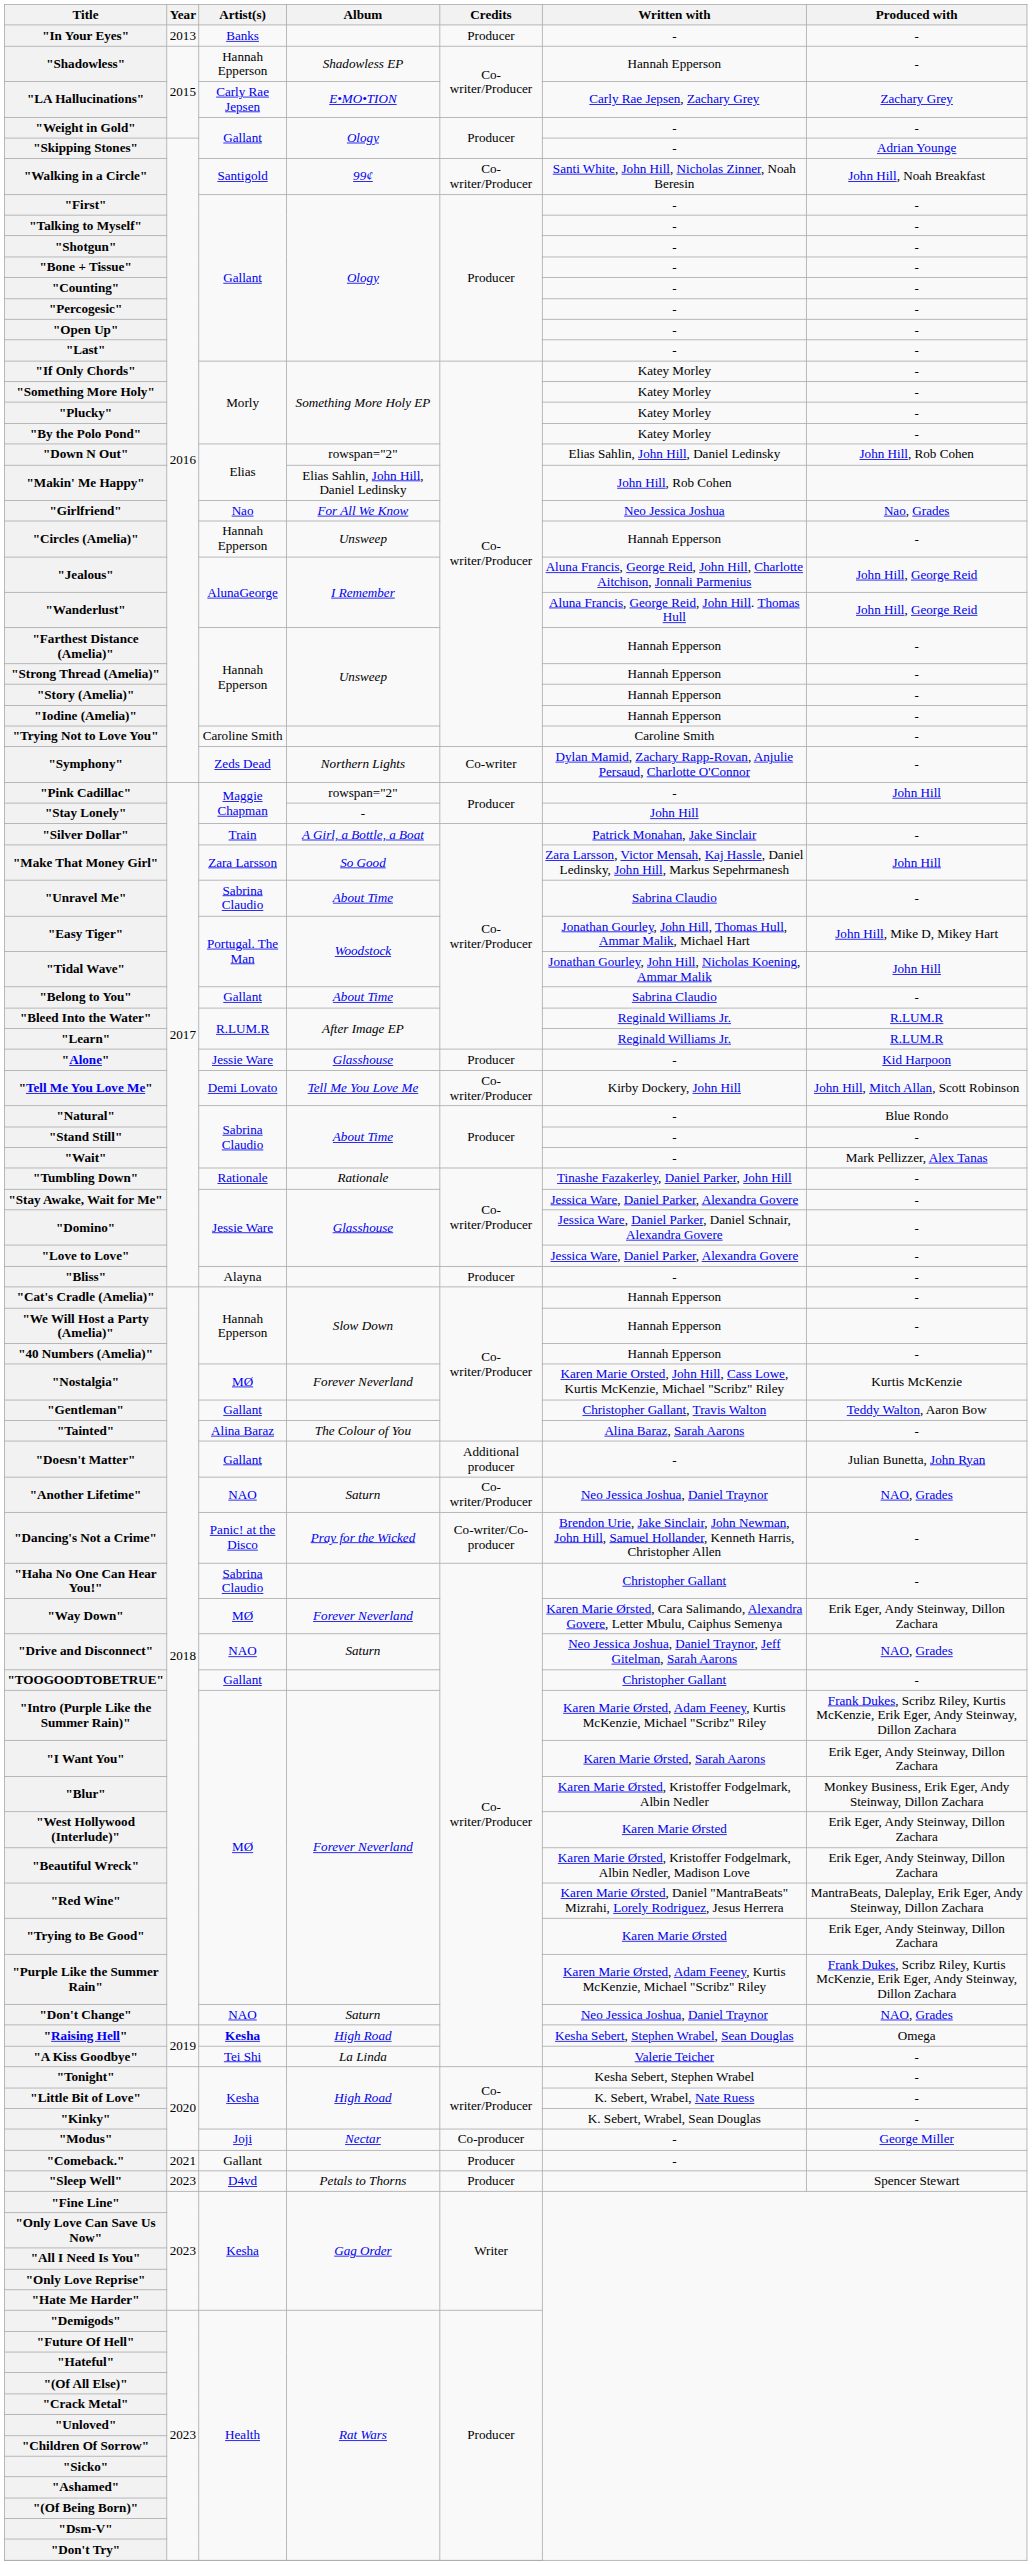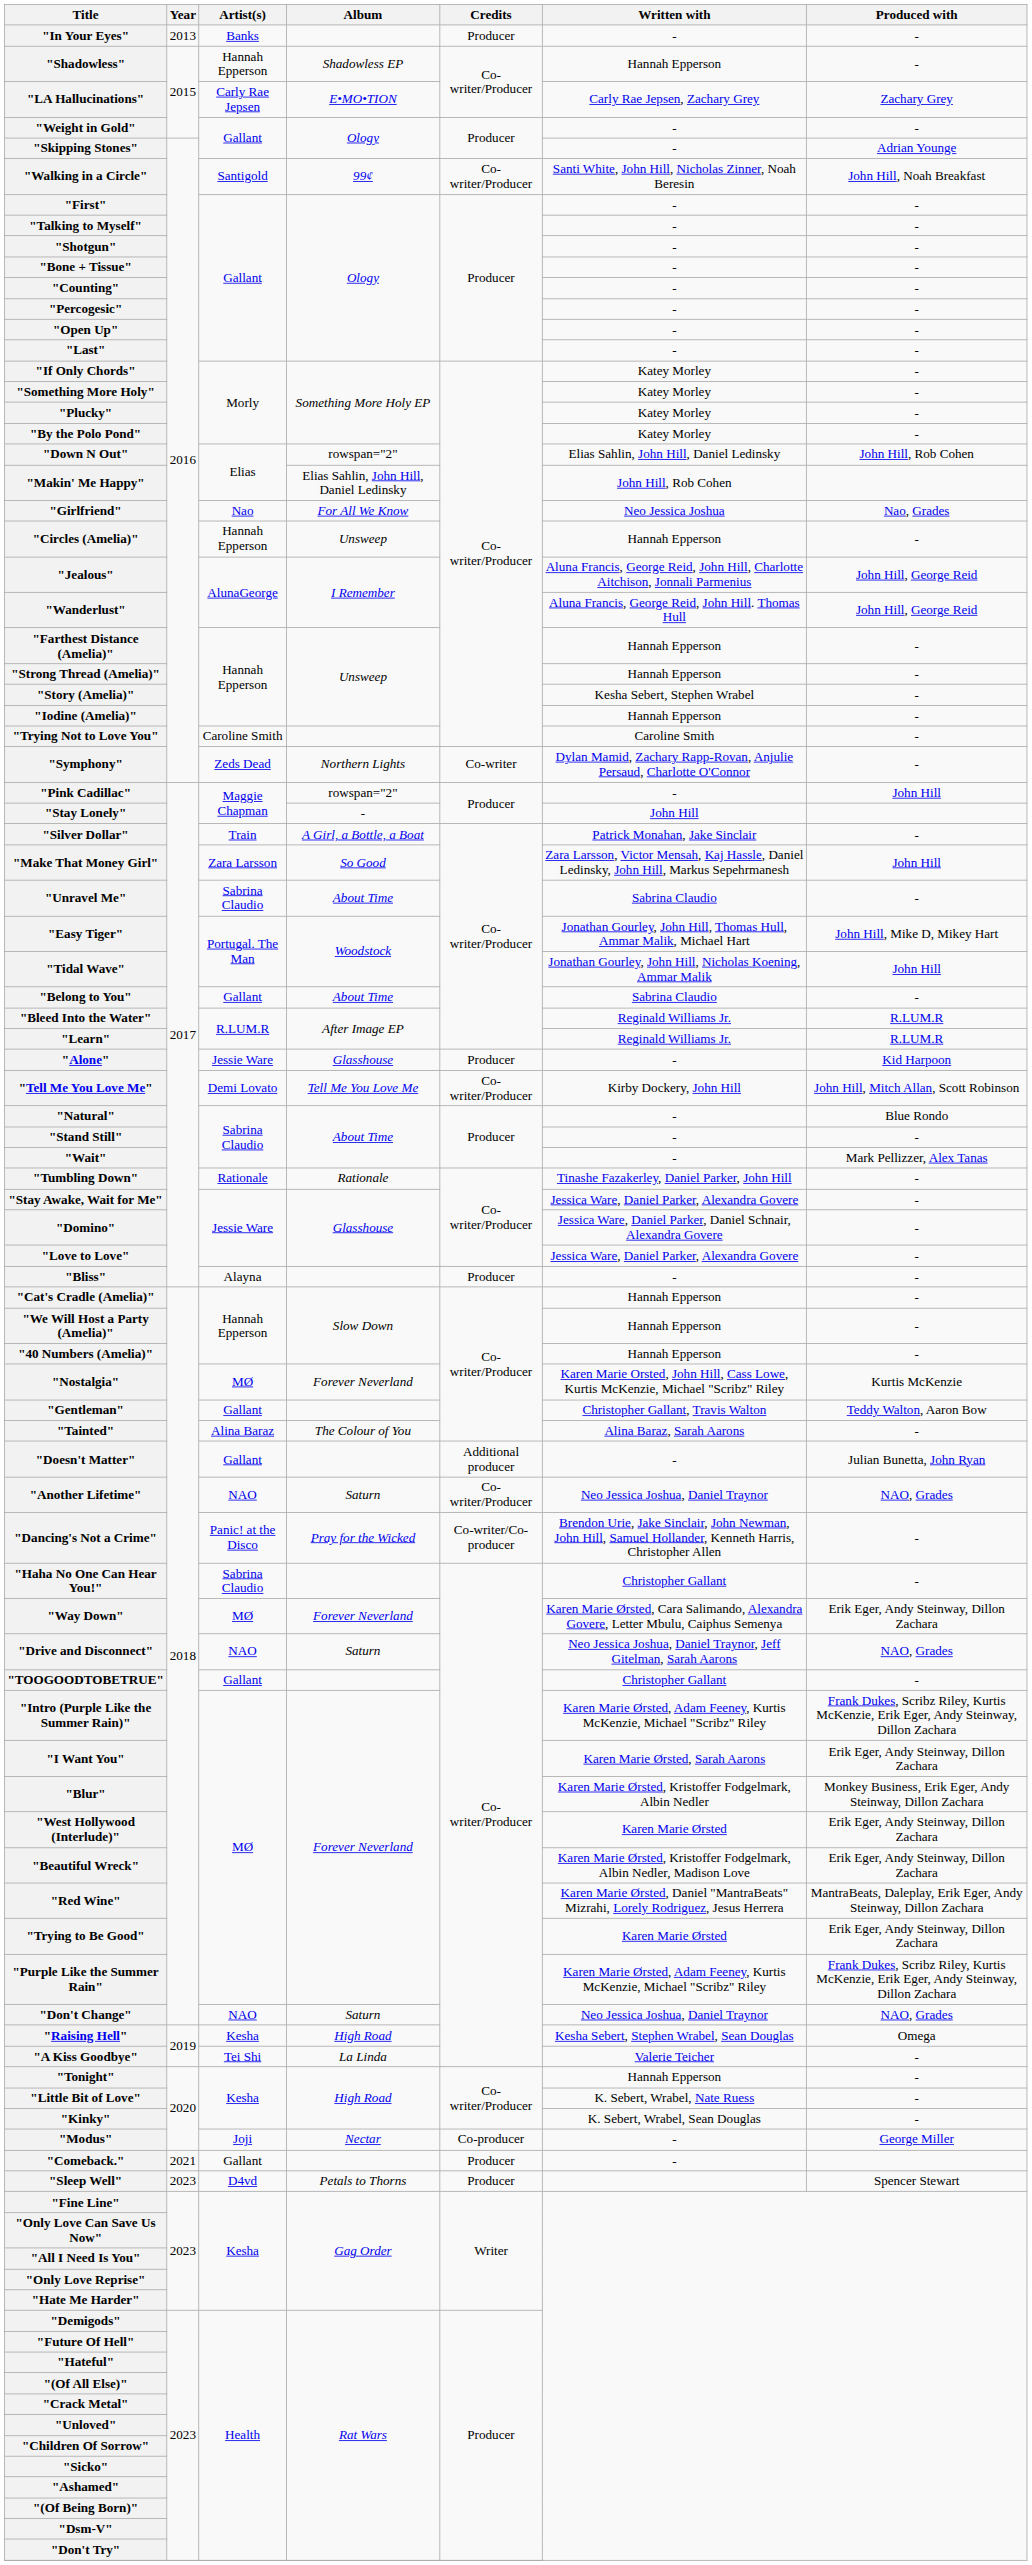"Story (Amelia)" | Written with: Hannah Epperson -> Kesha Sebert, Stephen Wrabel
"Raising Hell" | Artist(s): bold -> normal
"Tonight" | Written with: Kesha Sebert, Stephen Wrabel -> Hannah Epperson
